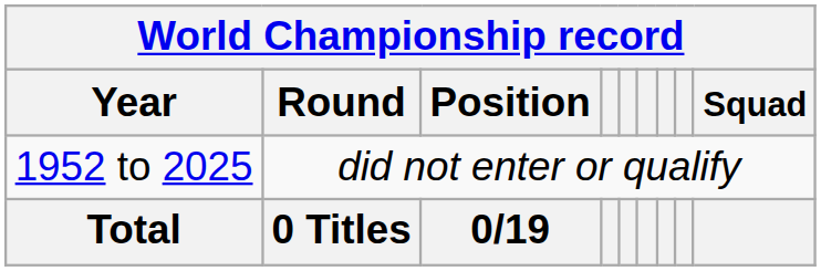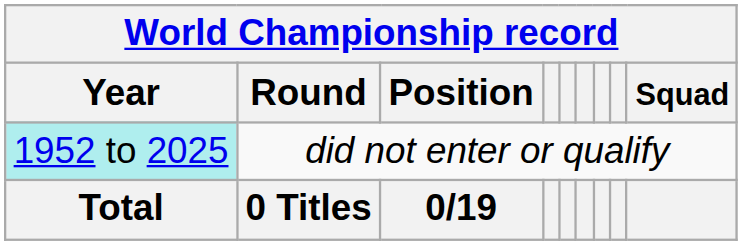1952 to 2025 | Year: no background -> paleturquoise background
